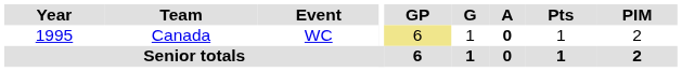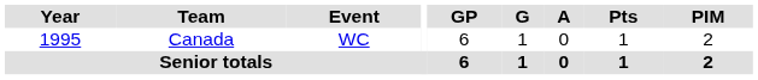Canada | GP: khaki background -> no background
Canada | A: bold -> normal
